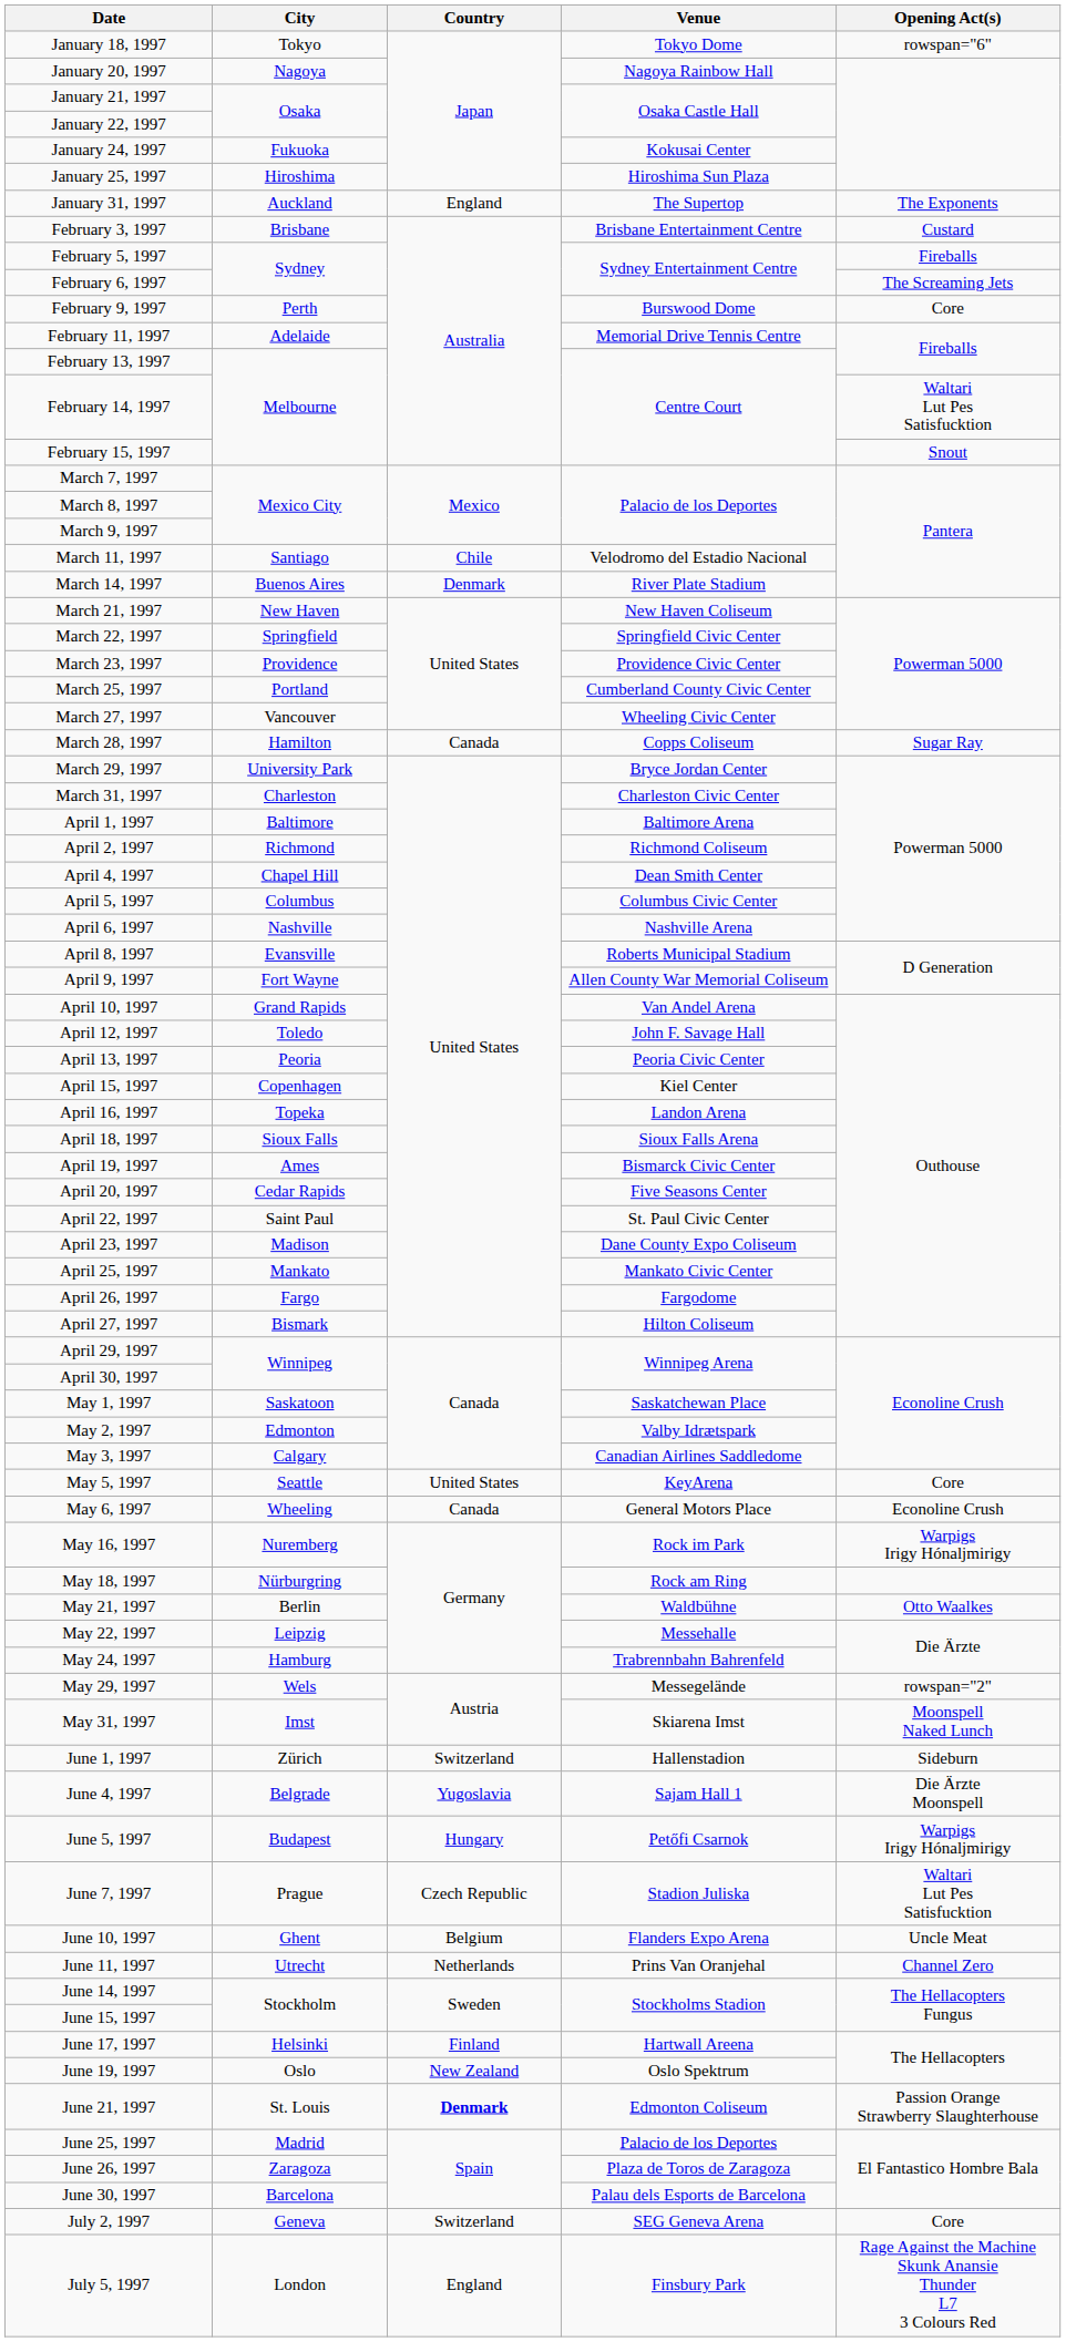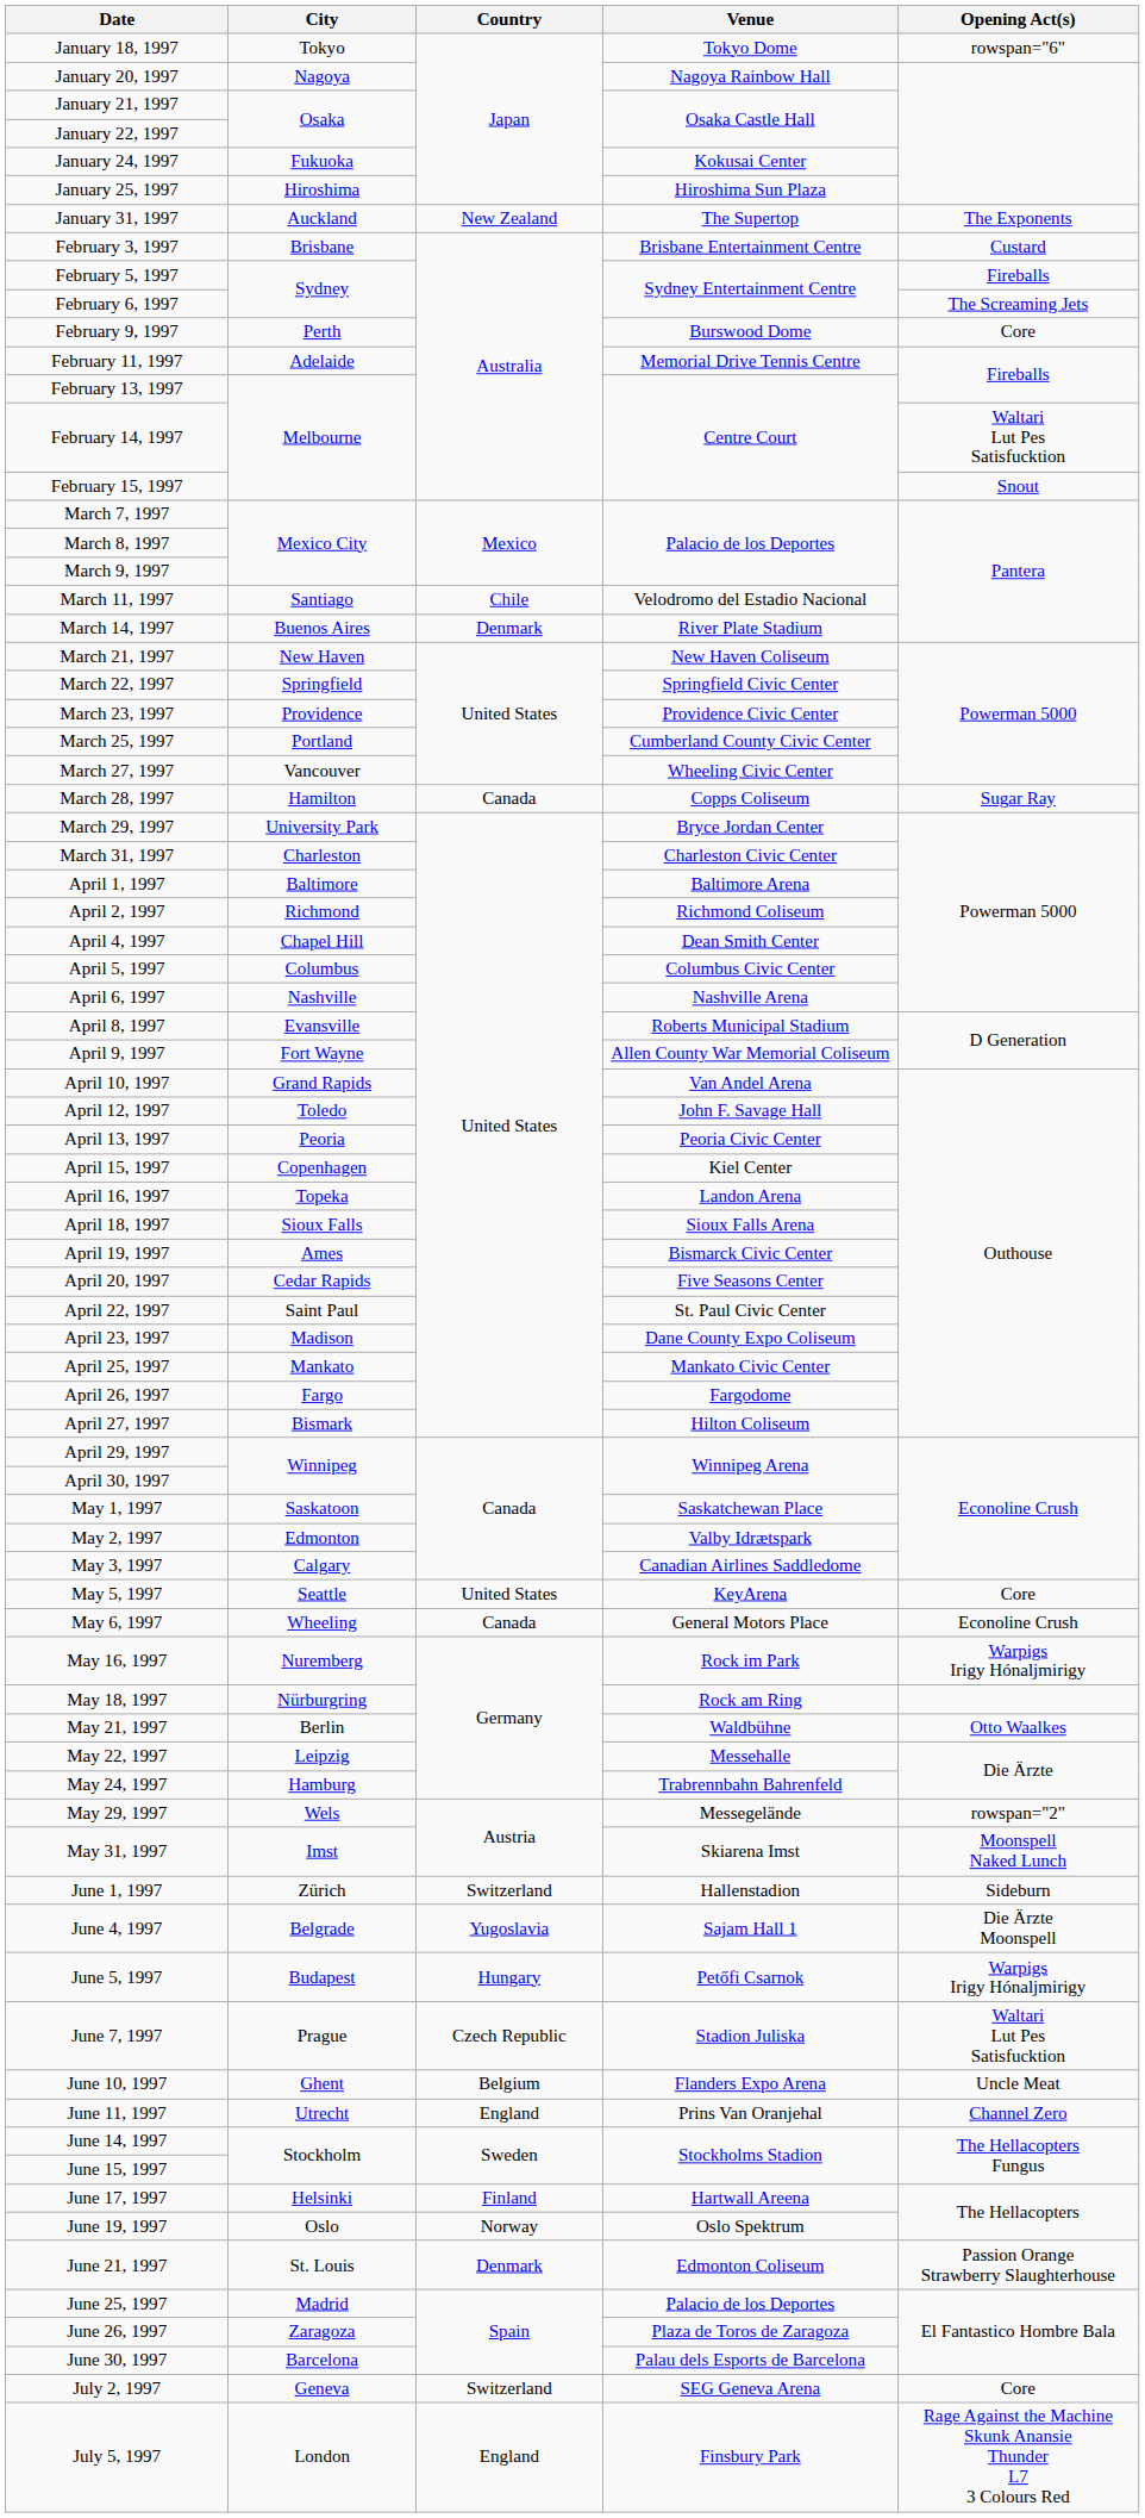January 31, 1997 | Country: England -> New Zealand
June 11, 1997 | Country: Netherlands -> England
June 19, 1997 | Country: New Zealand -> Norway
June 21, 1997 | Country: bold -> normal
